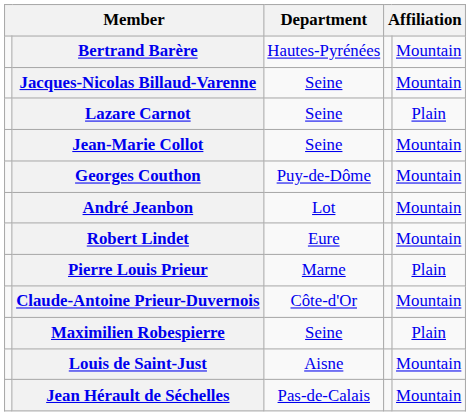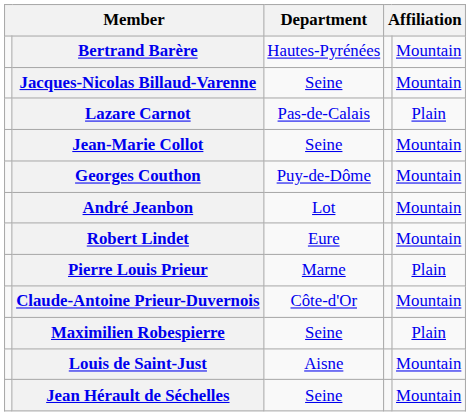Lazare Carnot | Department: Seine -> Pas-de-Calais
Jean Hérault de Séchelles | Department: Pas-de-Calais -> Seine
